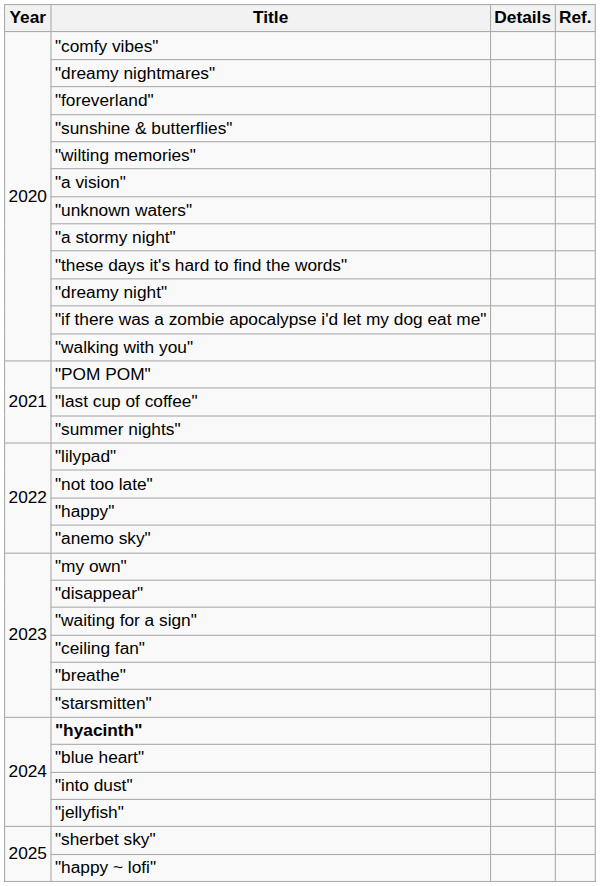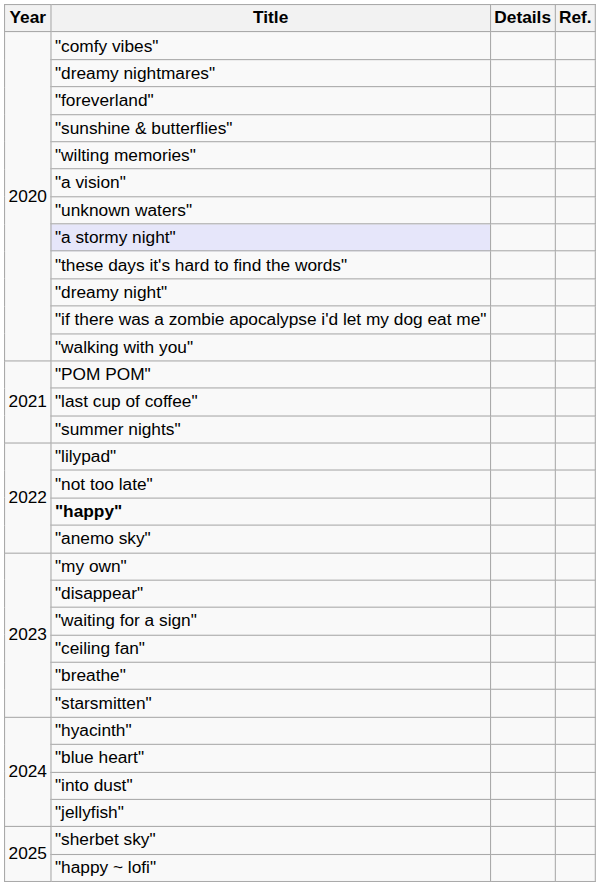"a stormy night" | Title: no background -> lavender background
"happy" | Title: normal -> bold
"hyacinth" | Title: bold -> normal
